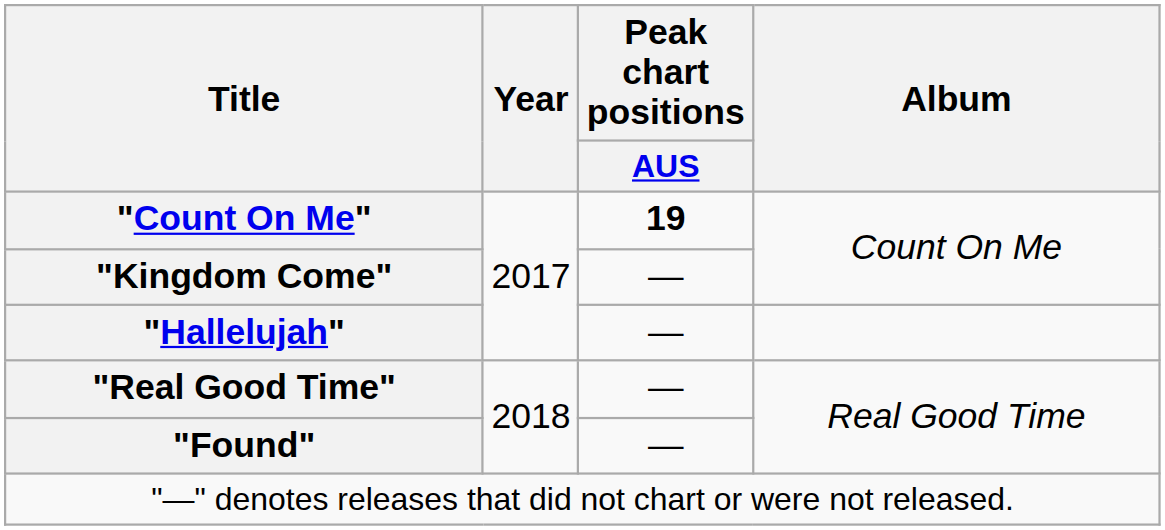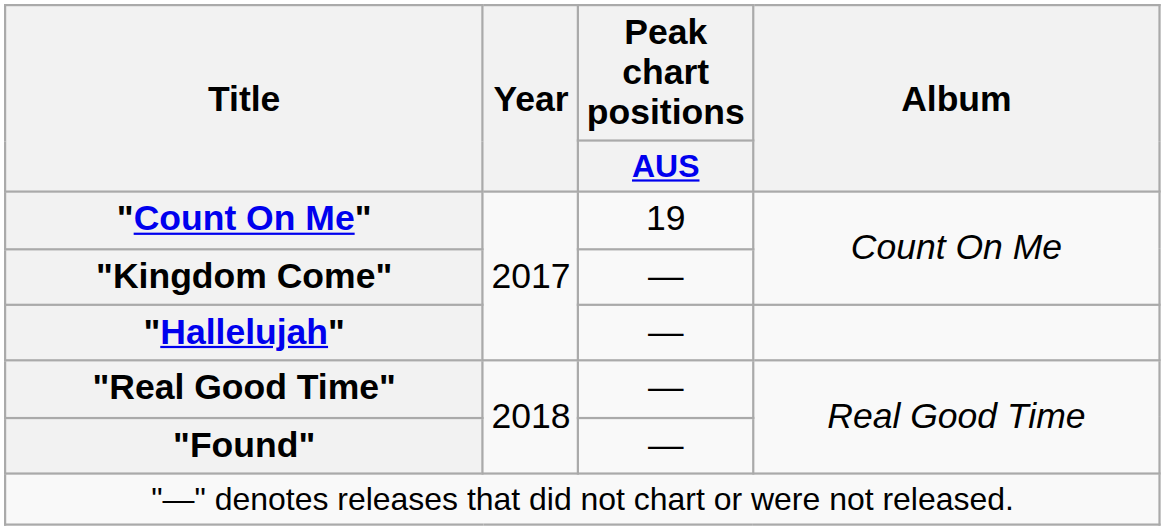"Count On Me" | Peak chart positions / AUS: bold -> normal
